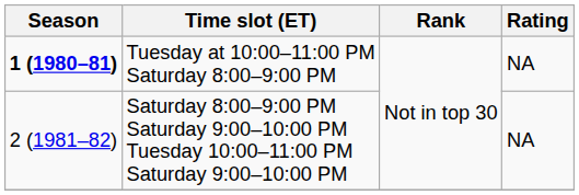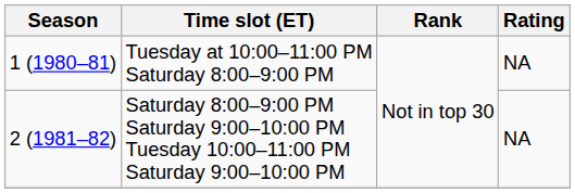Tuesday at 10:00–11:00 PM Saturday 8:00–9:00 PM | Season: bold -> normal
